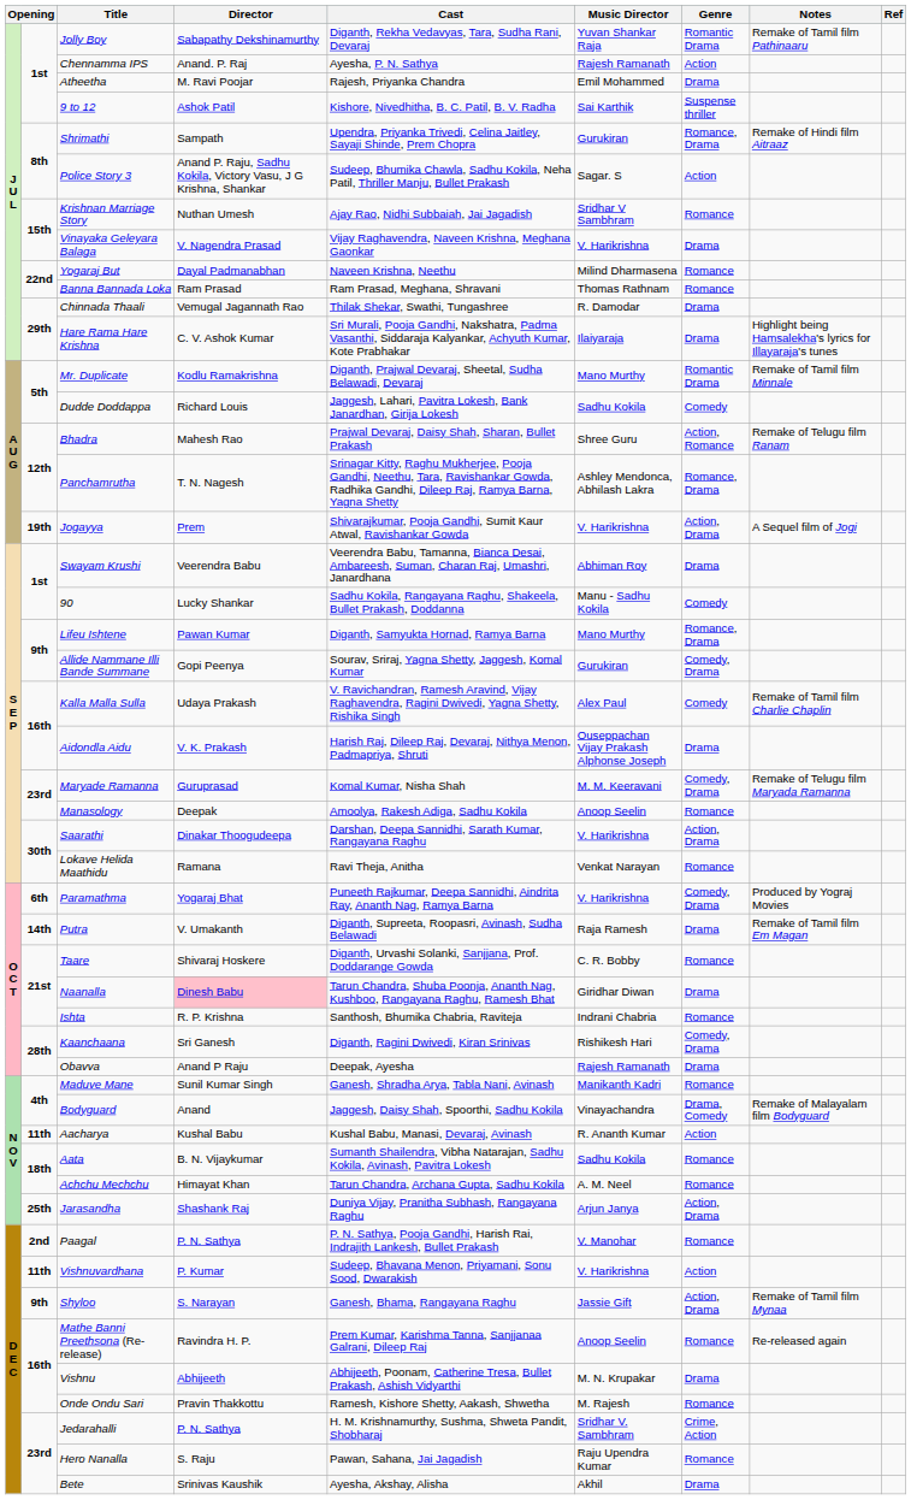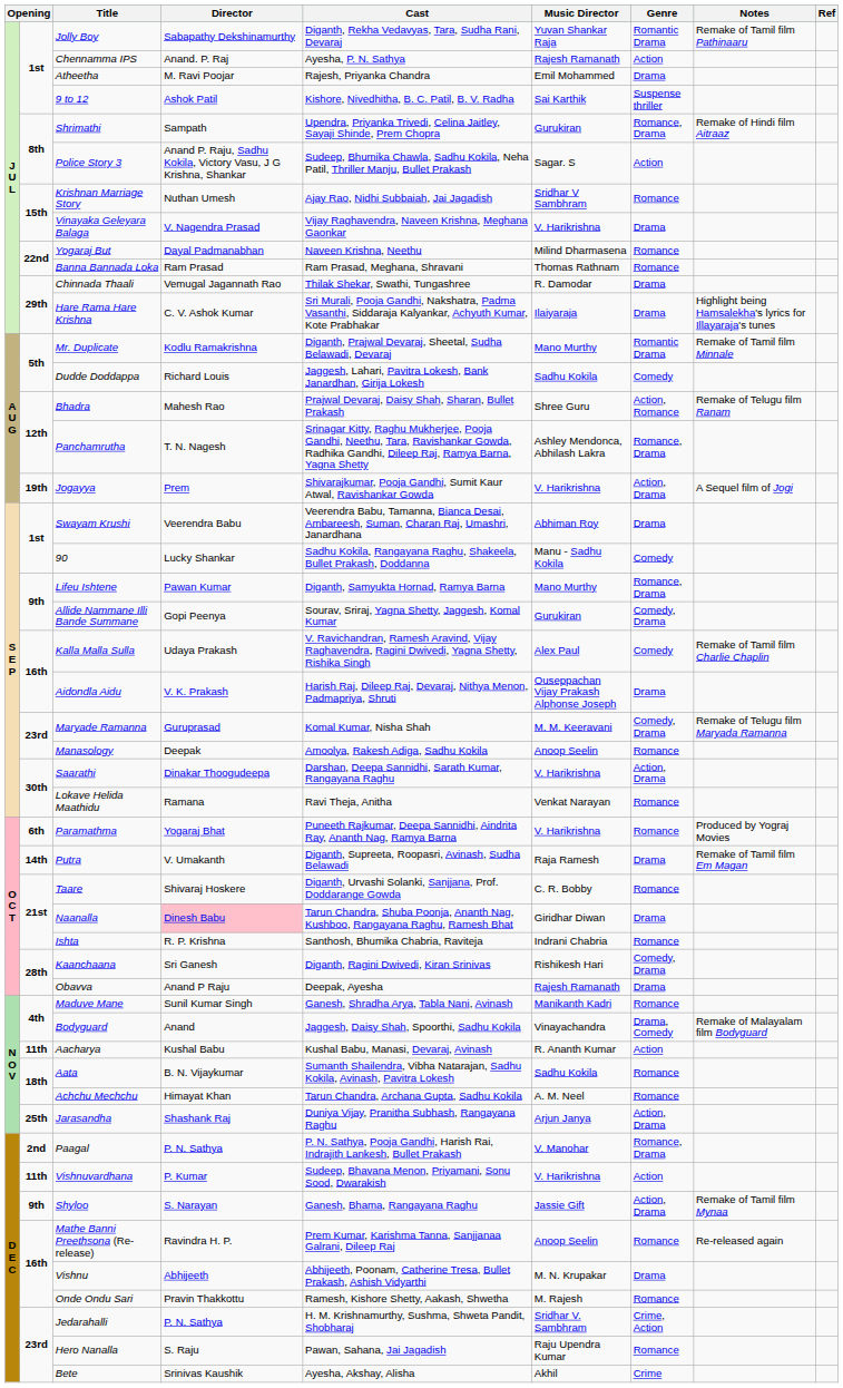Paramathma | Genre: Comedy, Drama -> Romance
Paagal | Genre: Romance -> Romance, Drama
Bete | Genre: Drama -> Crime
